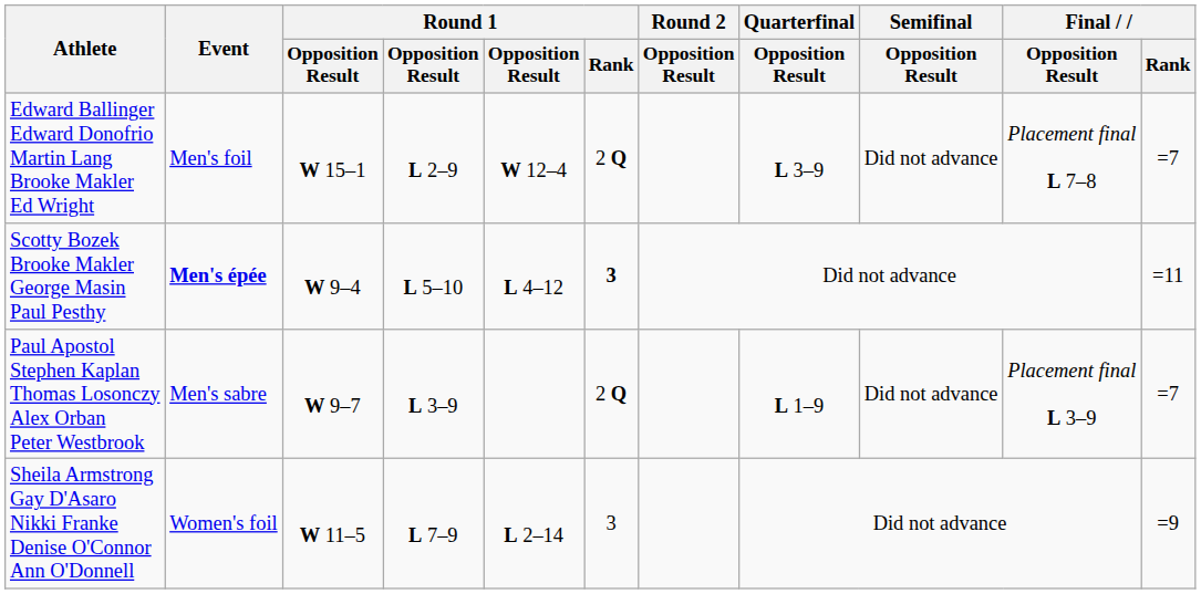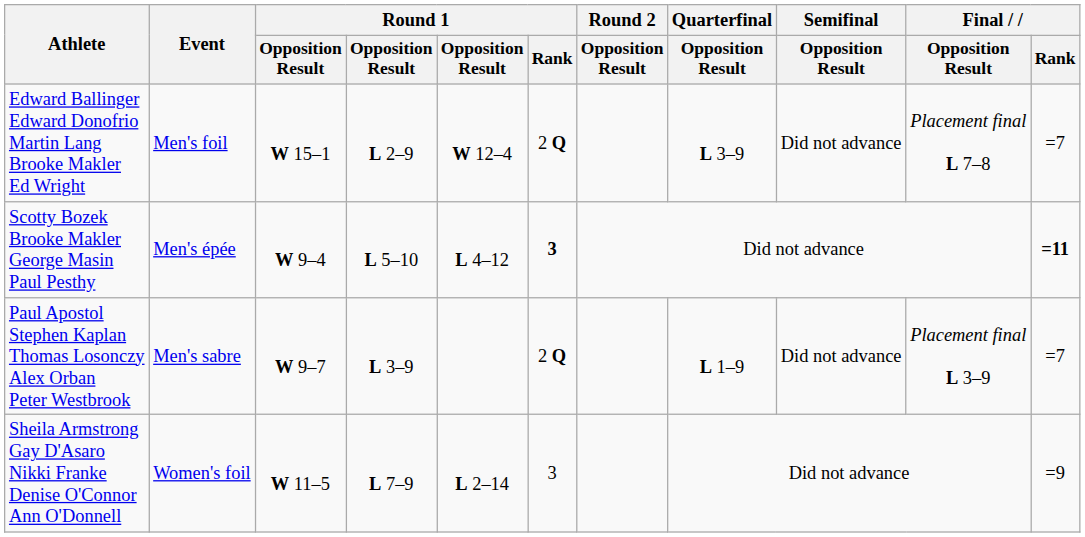Scotty Bozek Brooke Makler George Masin Paul Pesthy | Event: bold -> normal
Scotty Bozek Brooke Makler George Masin Paul Pesthy | Final / Rank: normal -> bold
